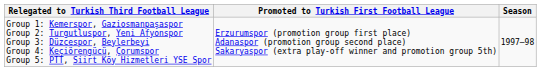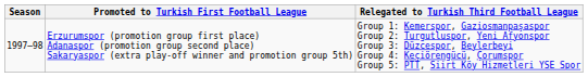columns swapped: Season <-> Relegated to Turkish Third Football League
